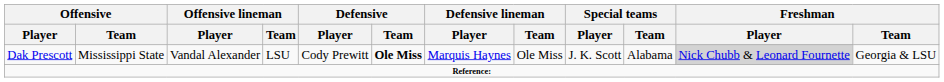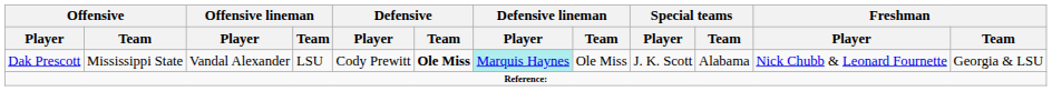Dak Prescott | Defensive lineman / Player: no background -> paleturquoise background
Dak Prescott | Freshman / Player: lightgrey background -> no background
